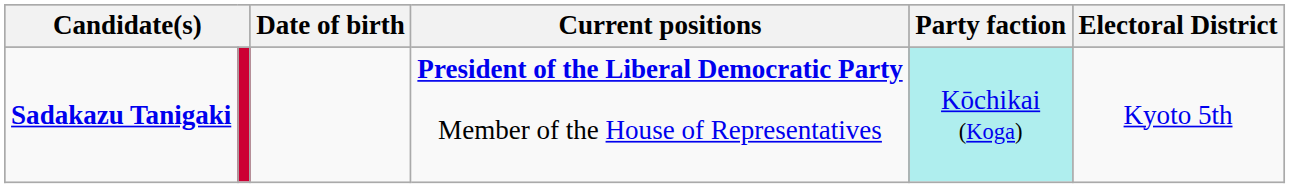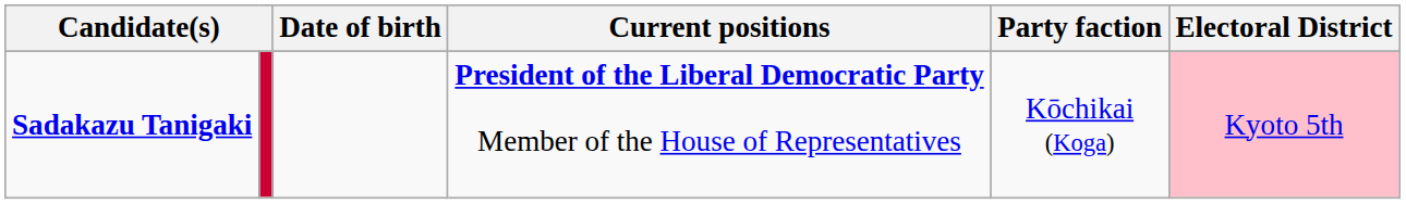Sadakazu Tanigaki | Party faction: paleturquoise background -> no background
Sadakazu Tanigaki | Electoral District: no background -> pink background
